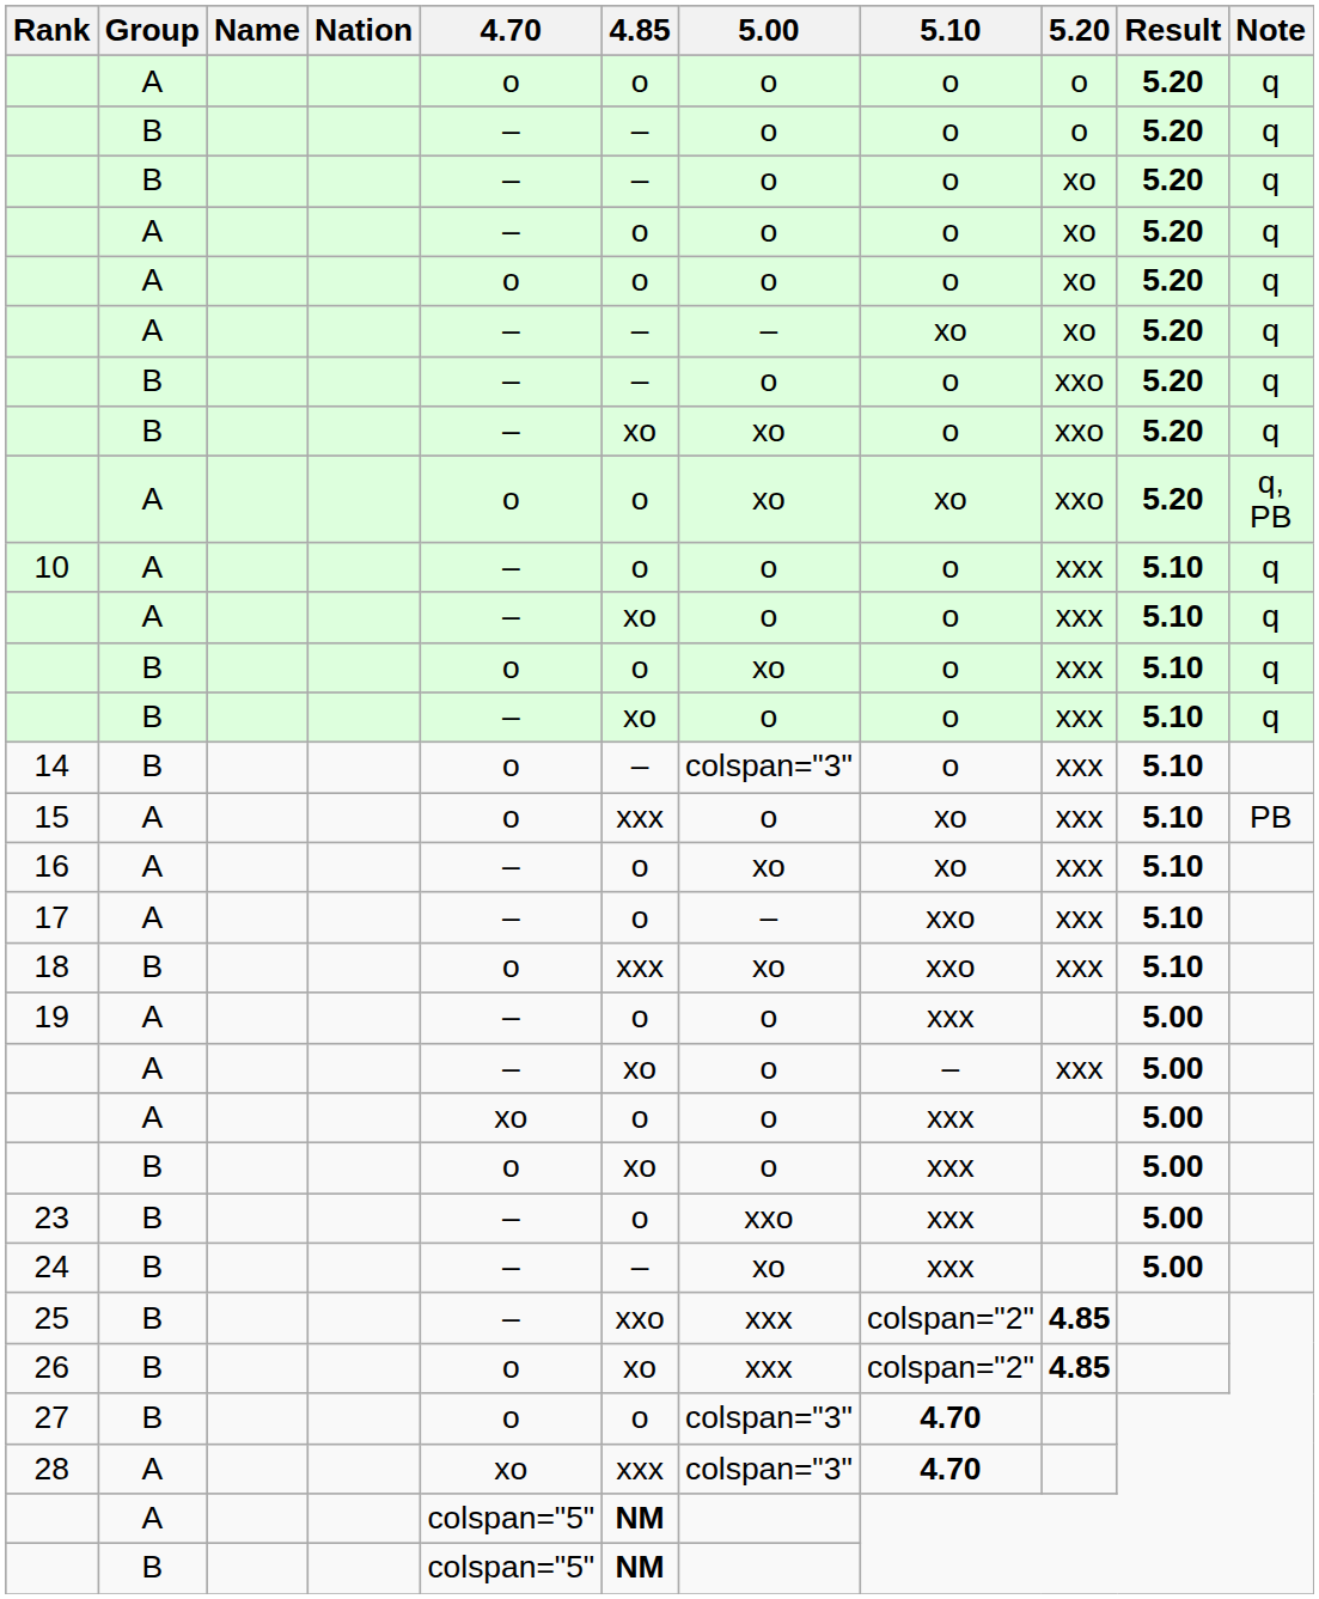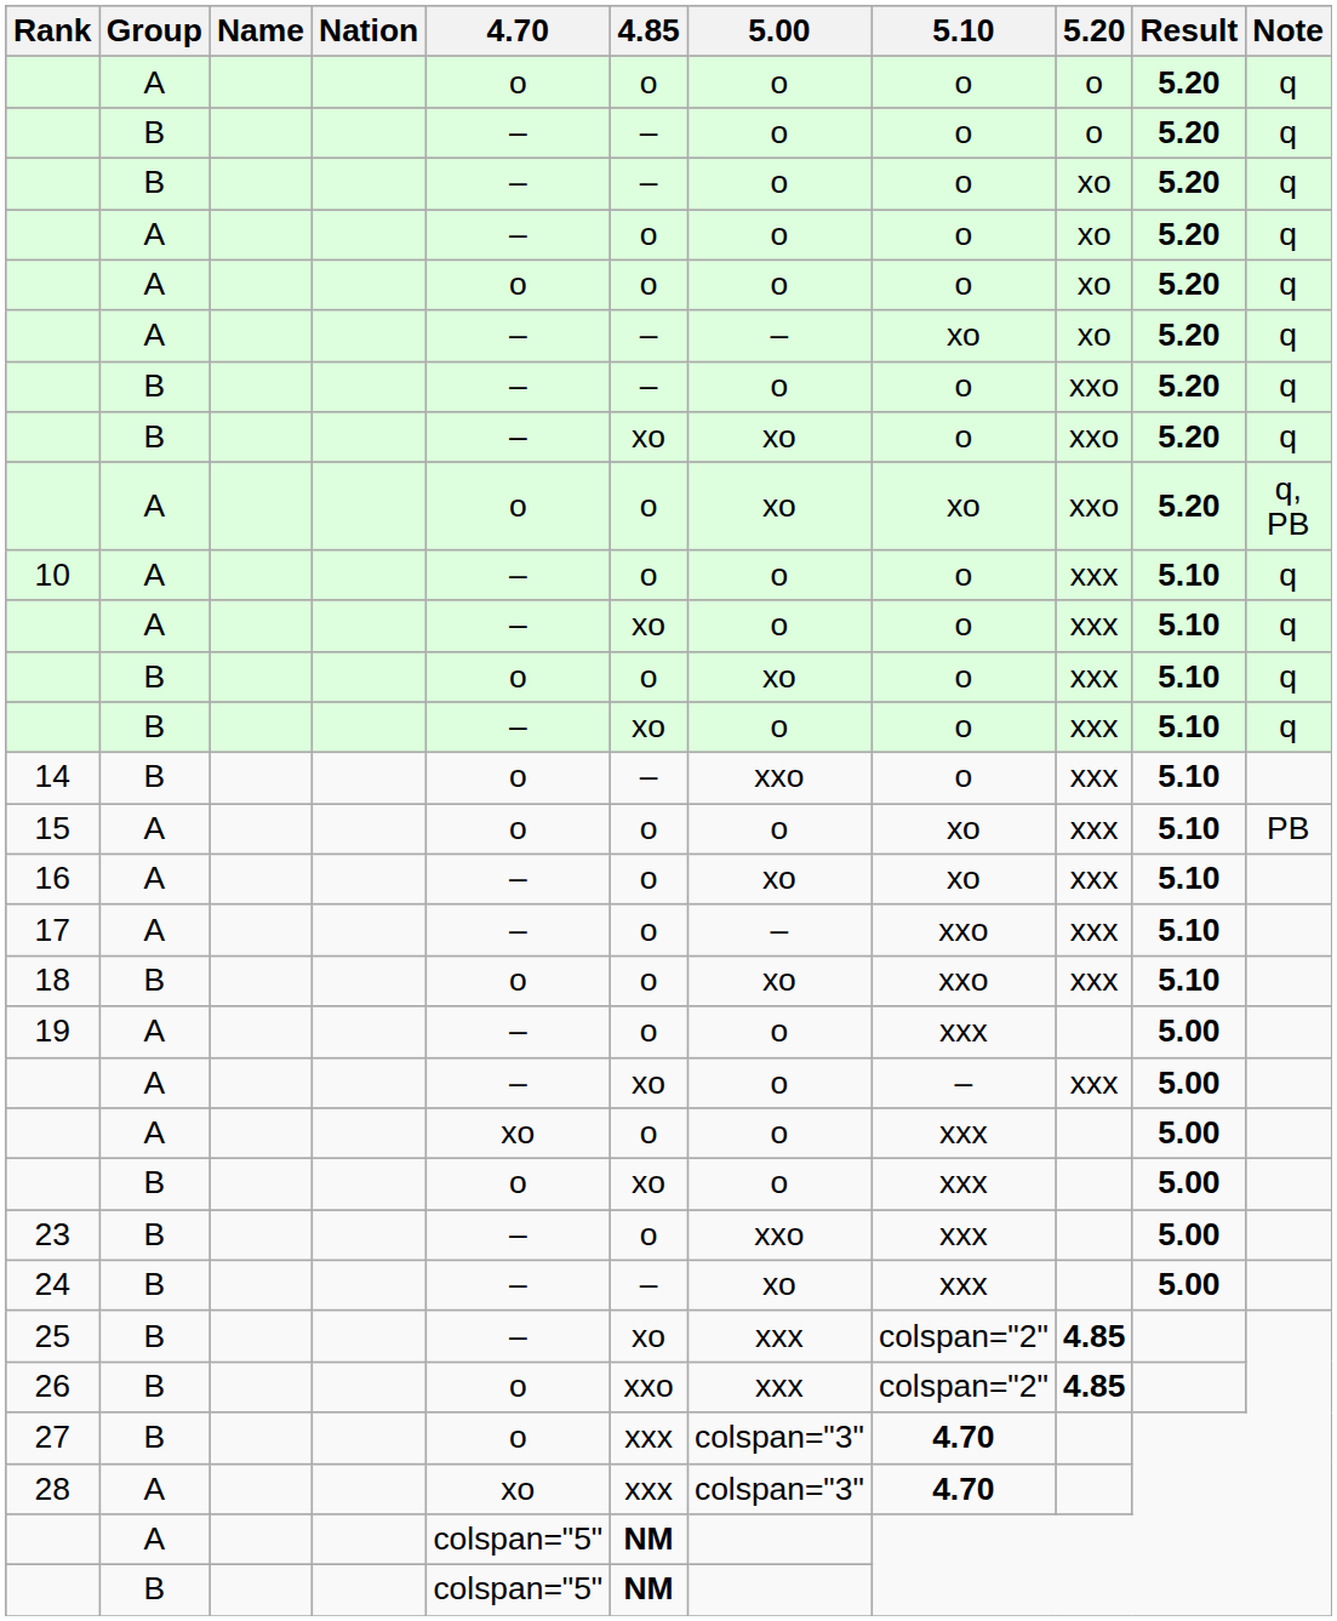14 | 5.00: colspan="3" -> xxo
15 | 4.85: xxx -> o
18 | 4.85: xxx -> o
25 | 4.85: xxo -> xo
26 | 4.85: xo -> xxo
27 | 4.85: o -> xxx
